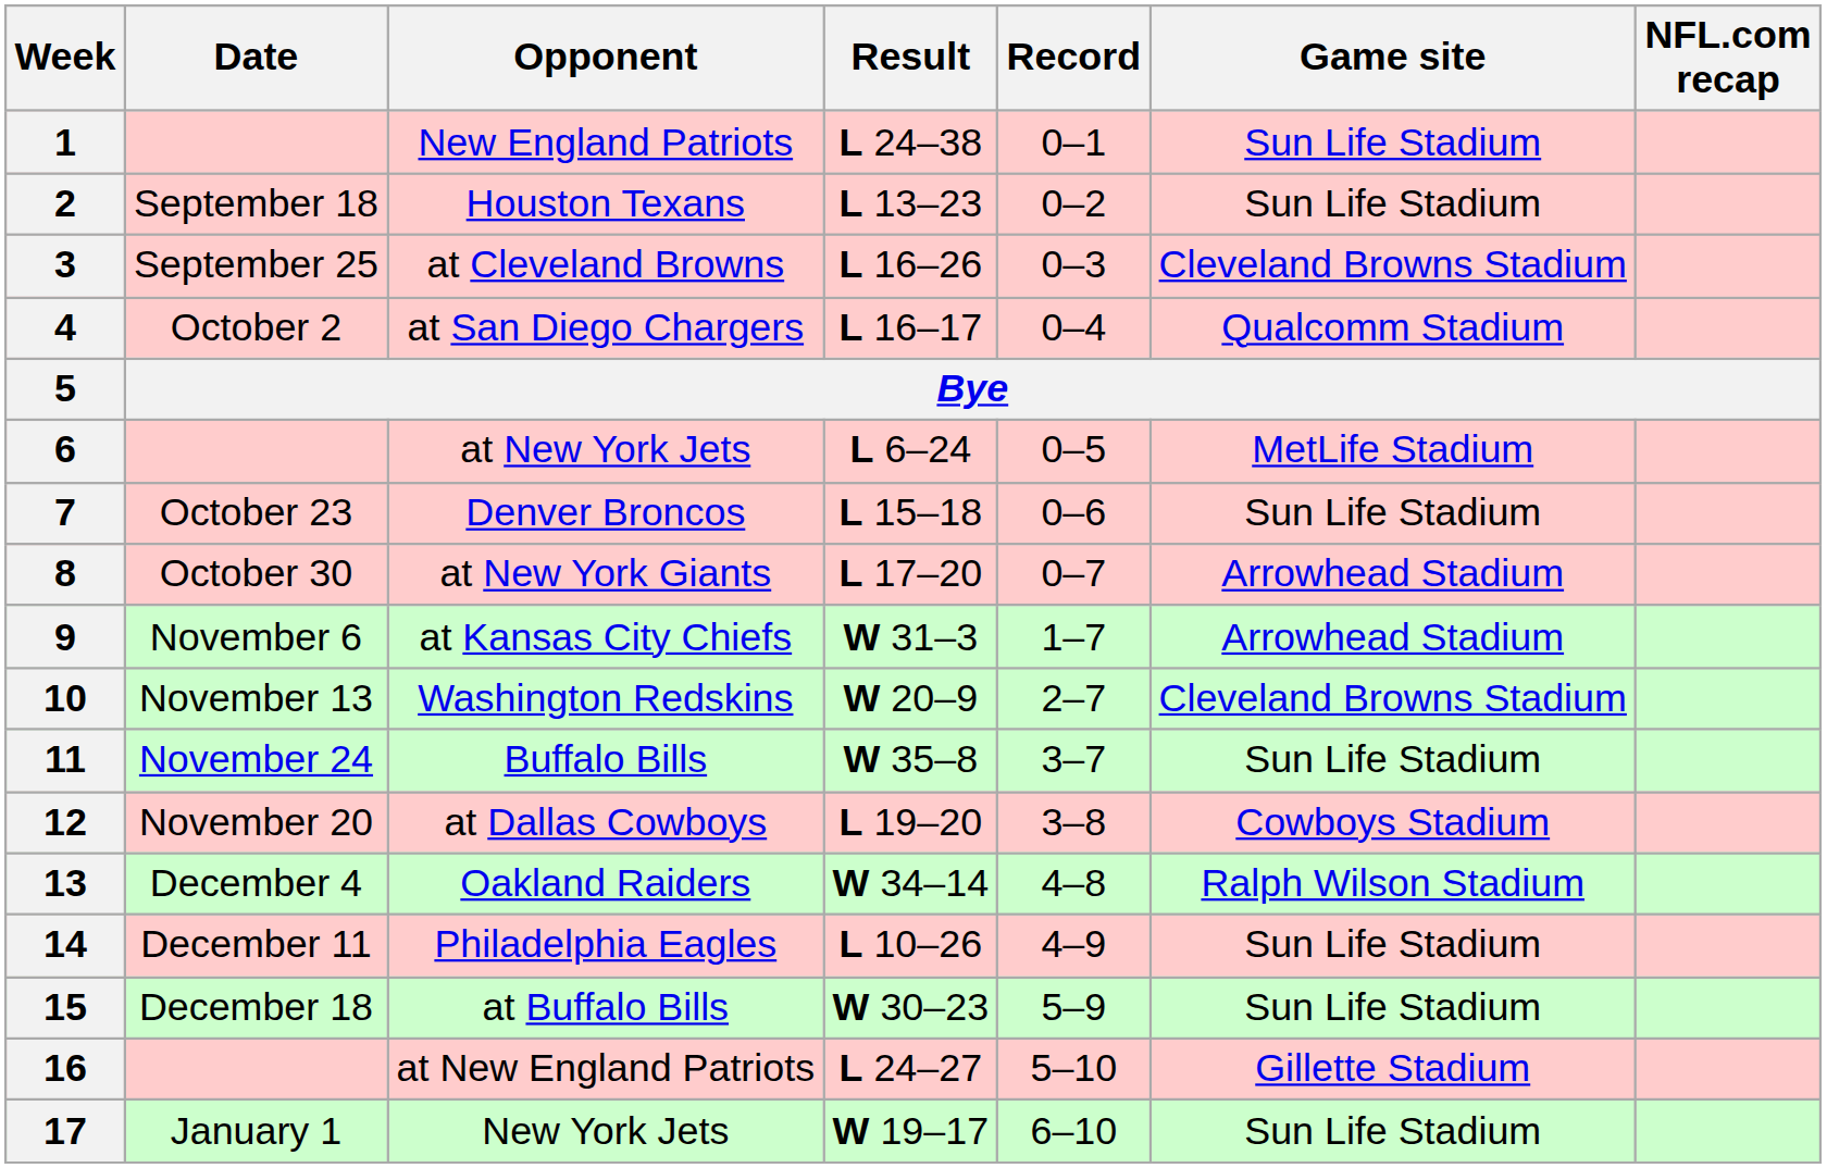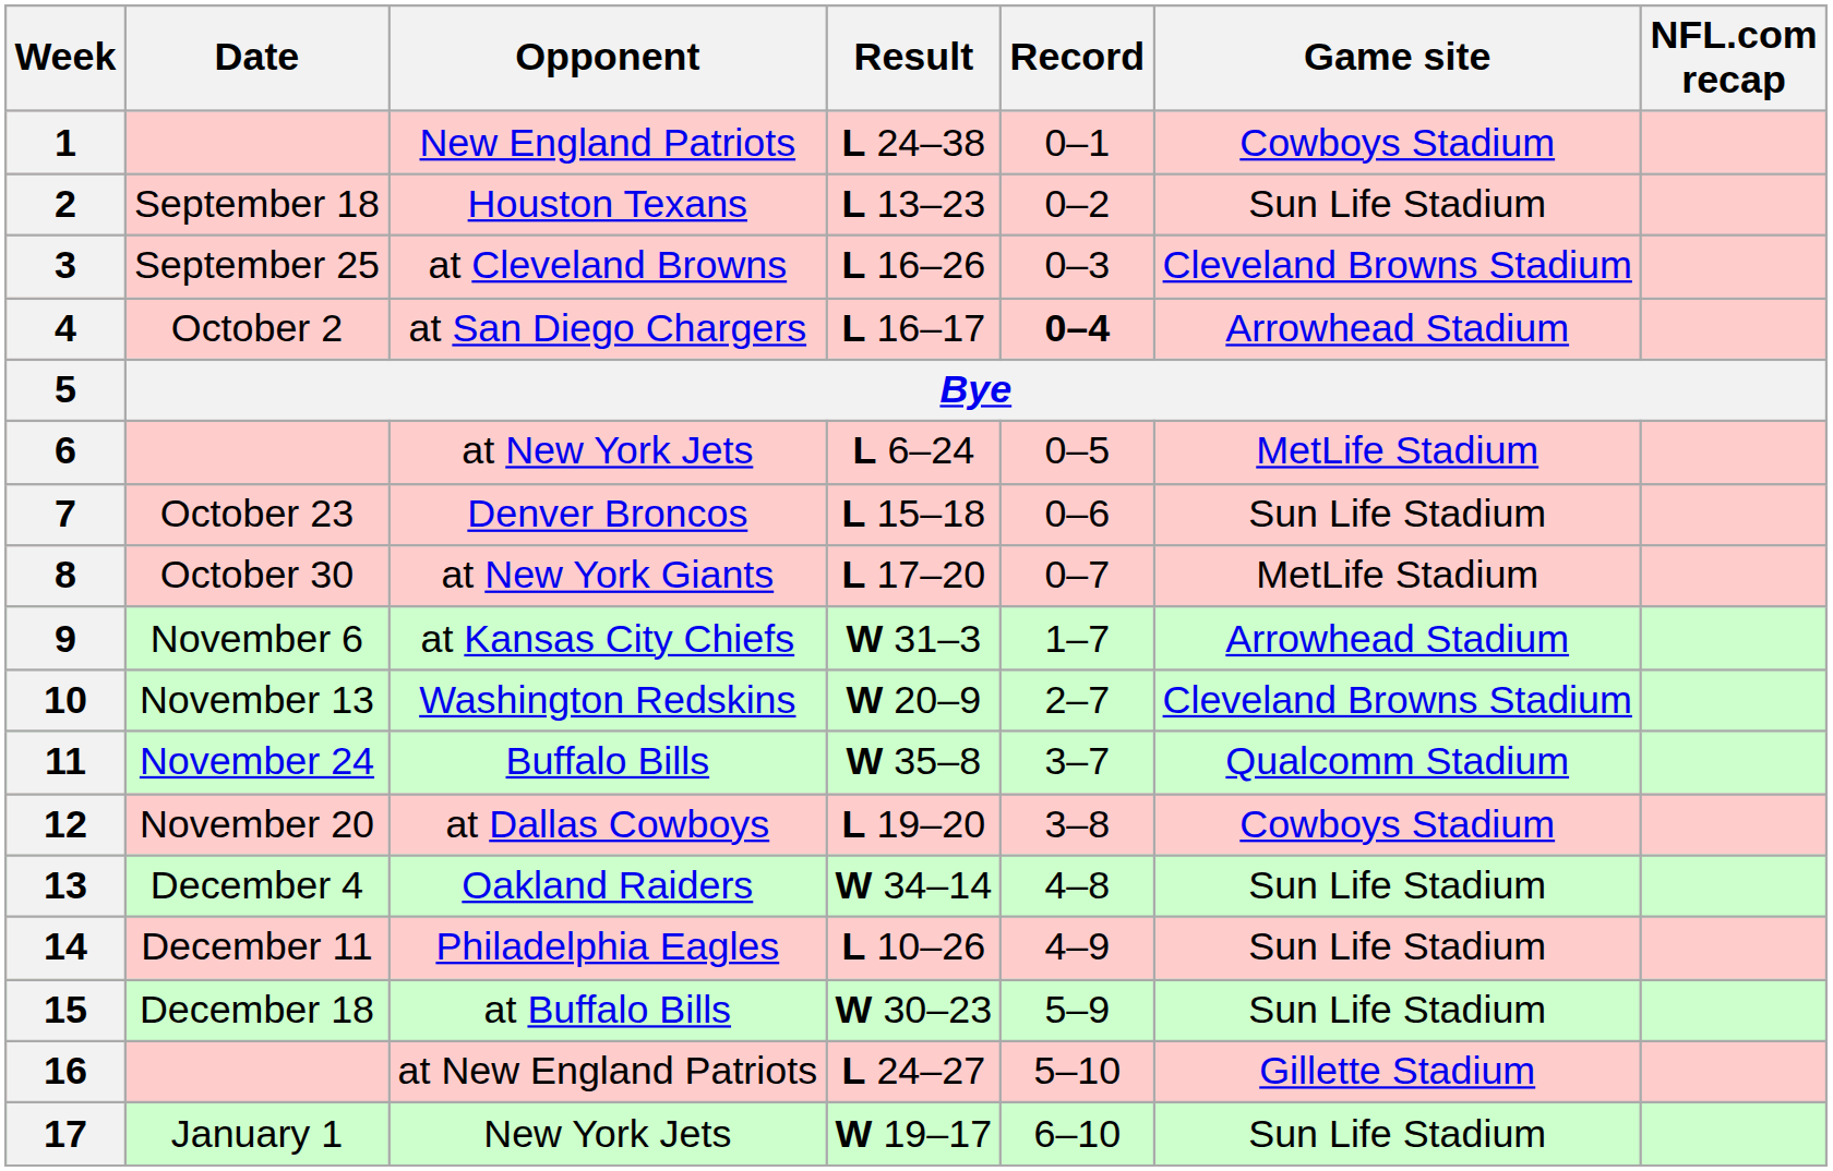1 | Game site: Sun Life Stadium -> Cowboys Stadium
4 | Record: normal -> bold
4 | Game site: Qualcomm Stadium -> Arrowhead Stadium
8 | Game site: Arrowhead Stadium -> MetLife Stadium
11 | Game site: Sun Life Stadium -> Qualcomm Stadium
13 | Game site: Ralph Wilson Stadium -> Sun Life Stadium
